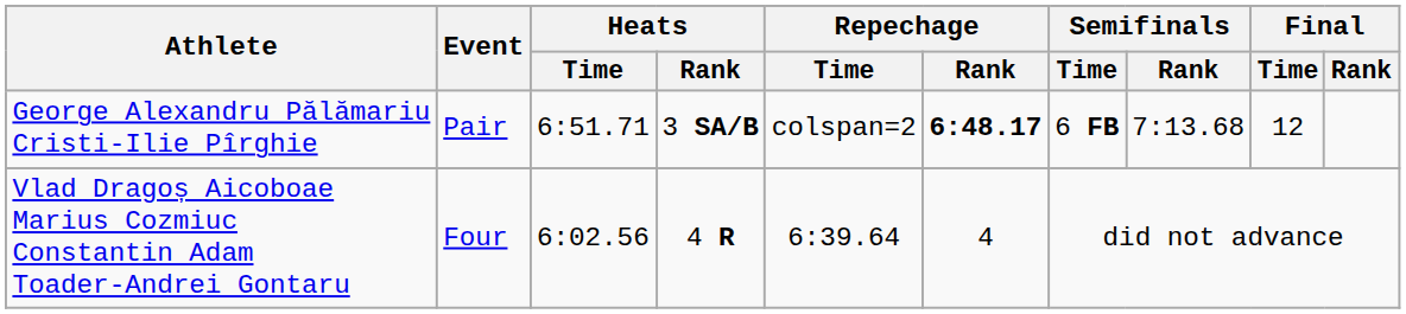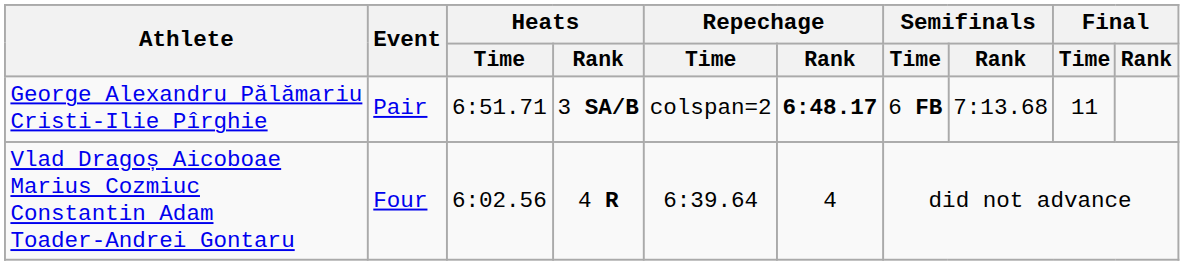George Alexandru Pălămariu Cristi-Ilie Pîrghie | Final / Time: 12 -> 11
